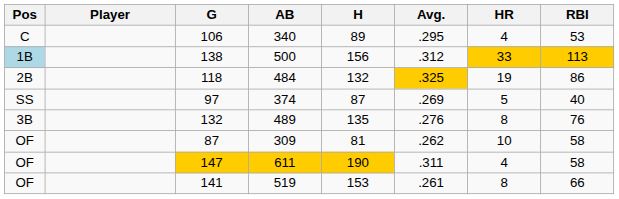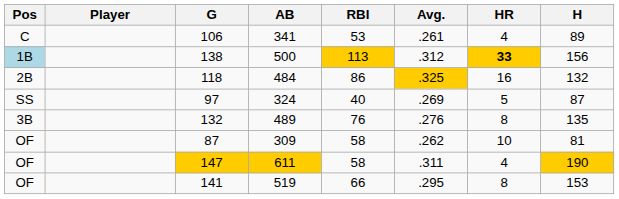columns swapped: H <-> RBI
106 | AB: 340 -> 341
106 | Avg.: .295 -> .261
138 | HR: normal -> bold
118 | HR: 19 -> 16
97 | AB: 374 -> 324
141 | Avg.: .261 -> .295
